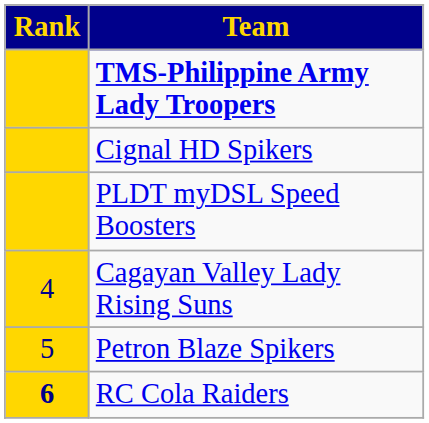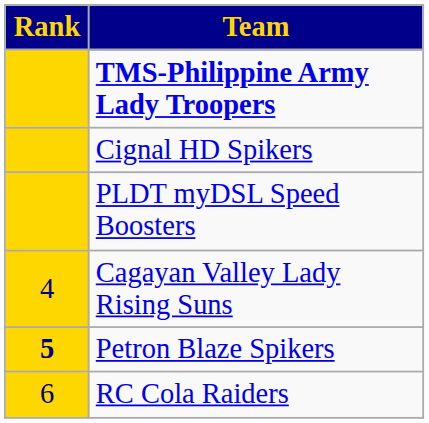Petron Blaze Spikers | Rank: normal -> bold
RC Cola Raiders | Rank: bold -> normal
